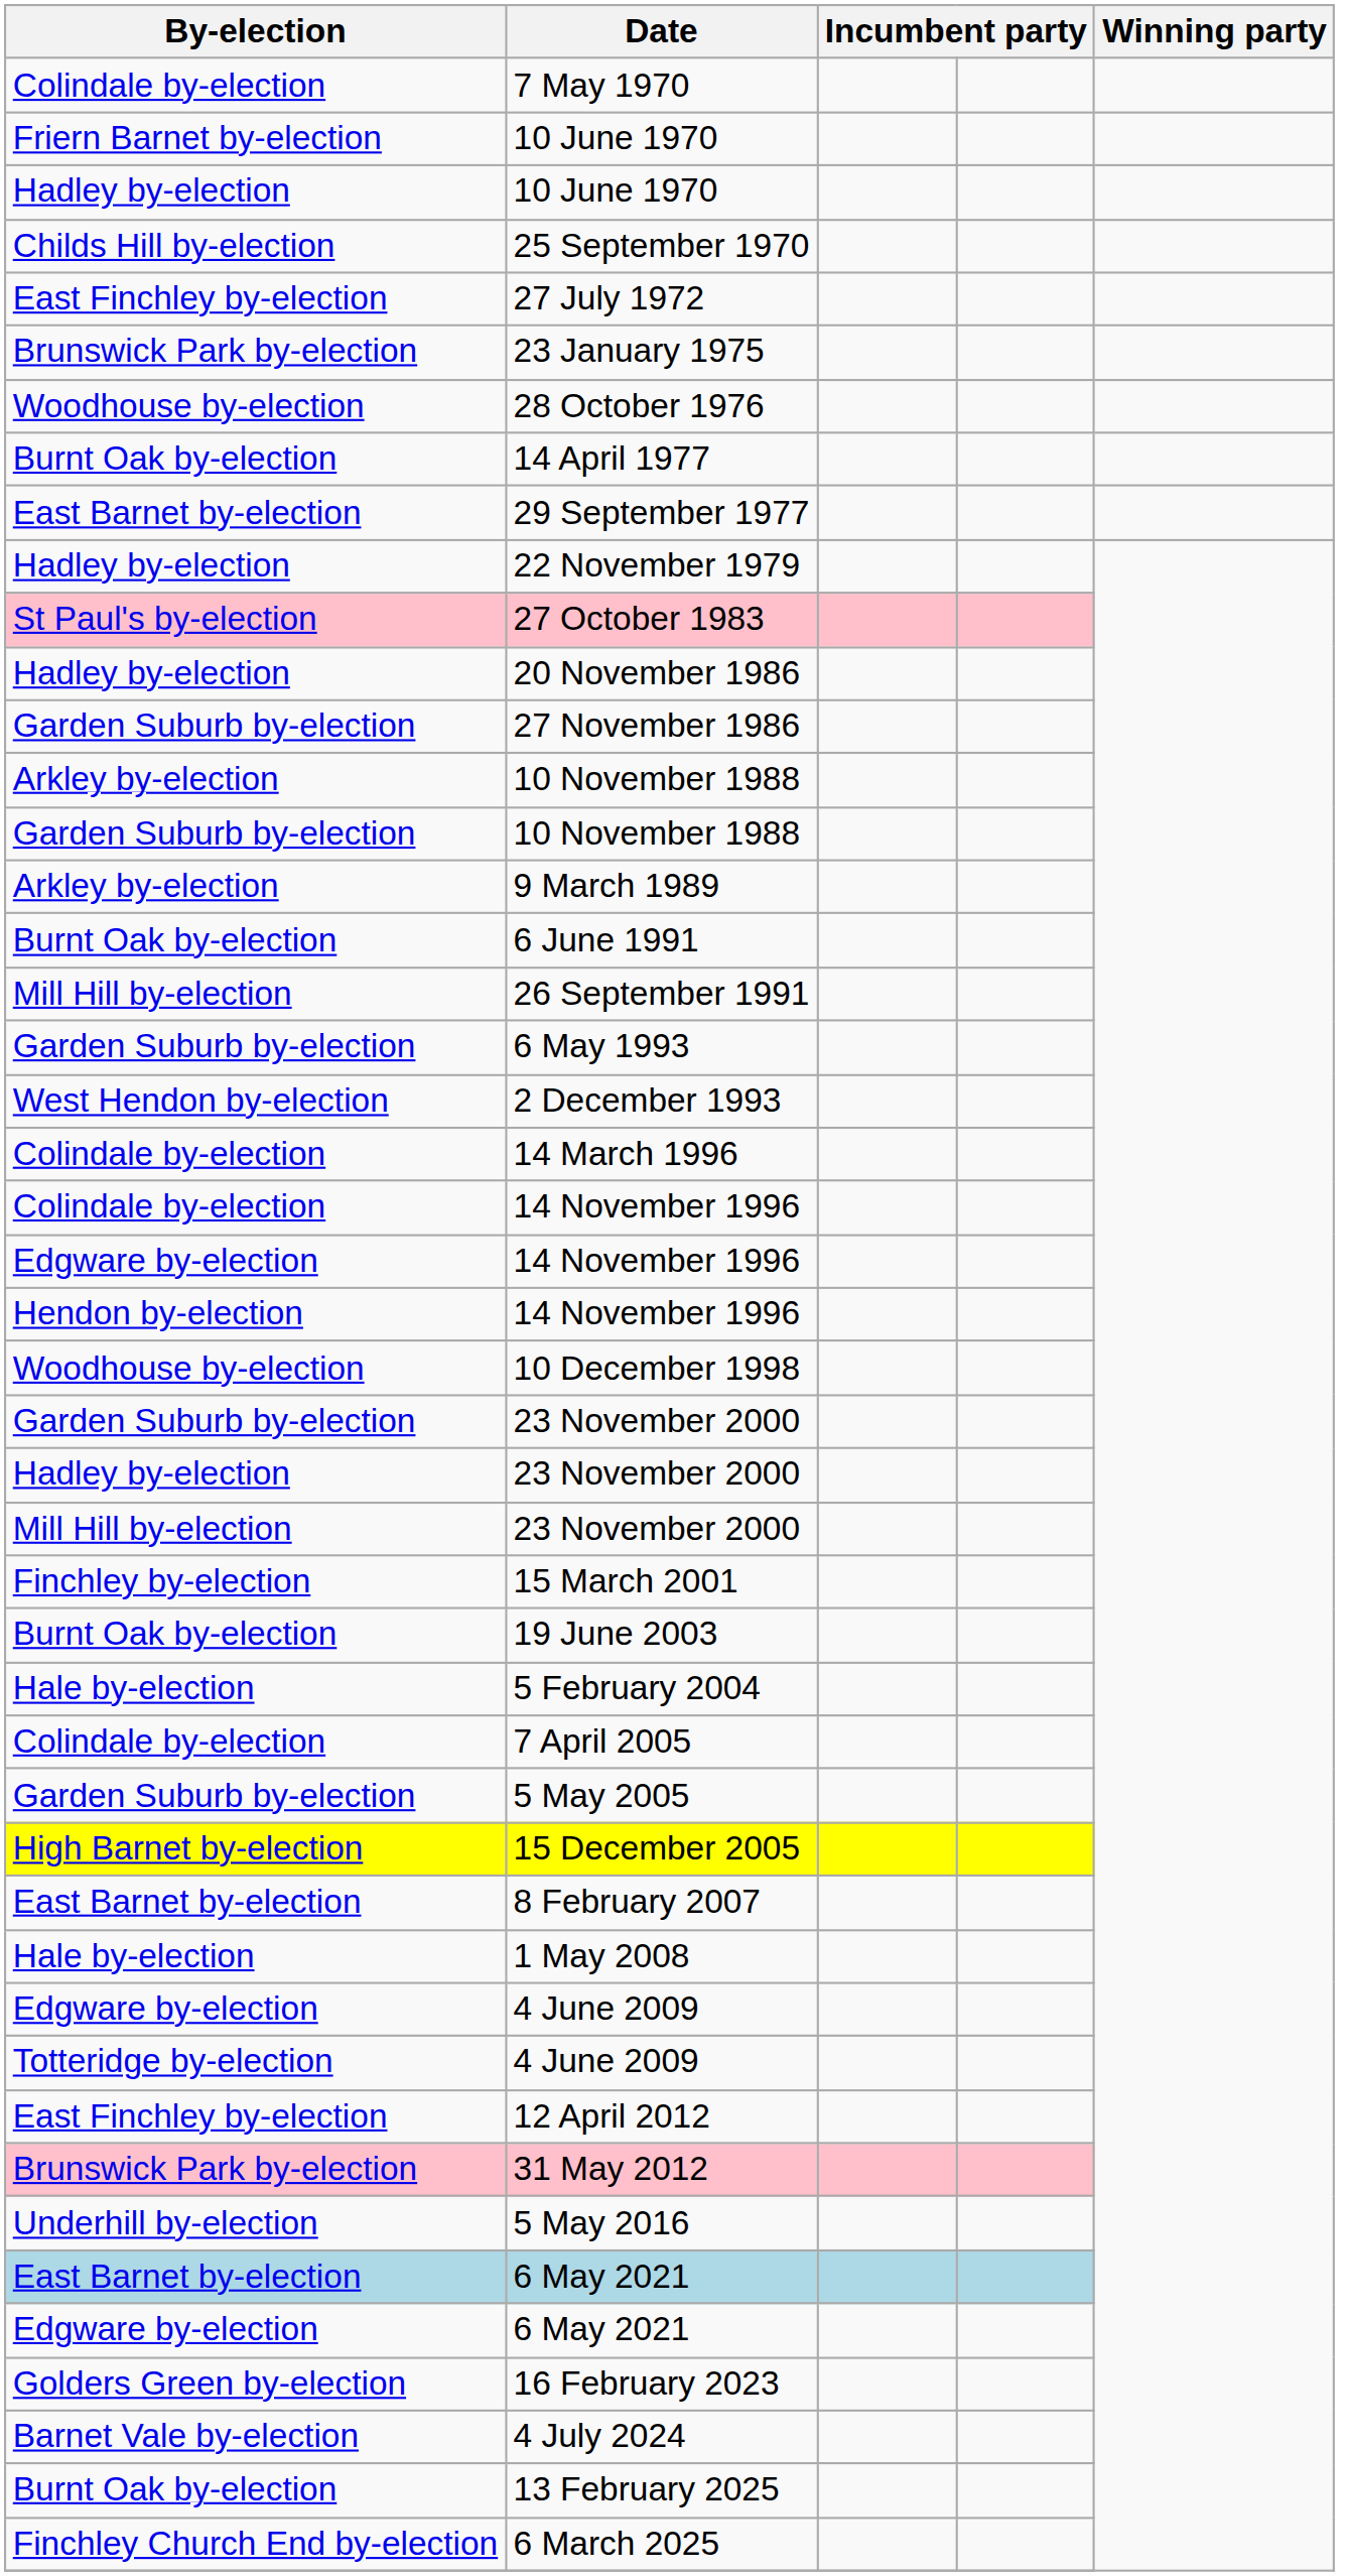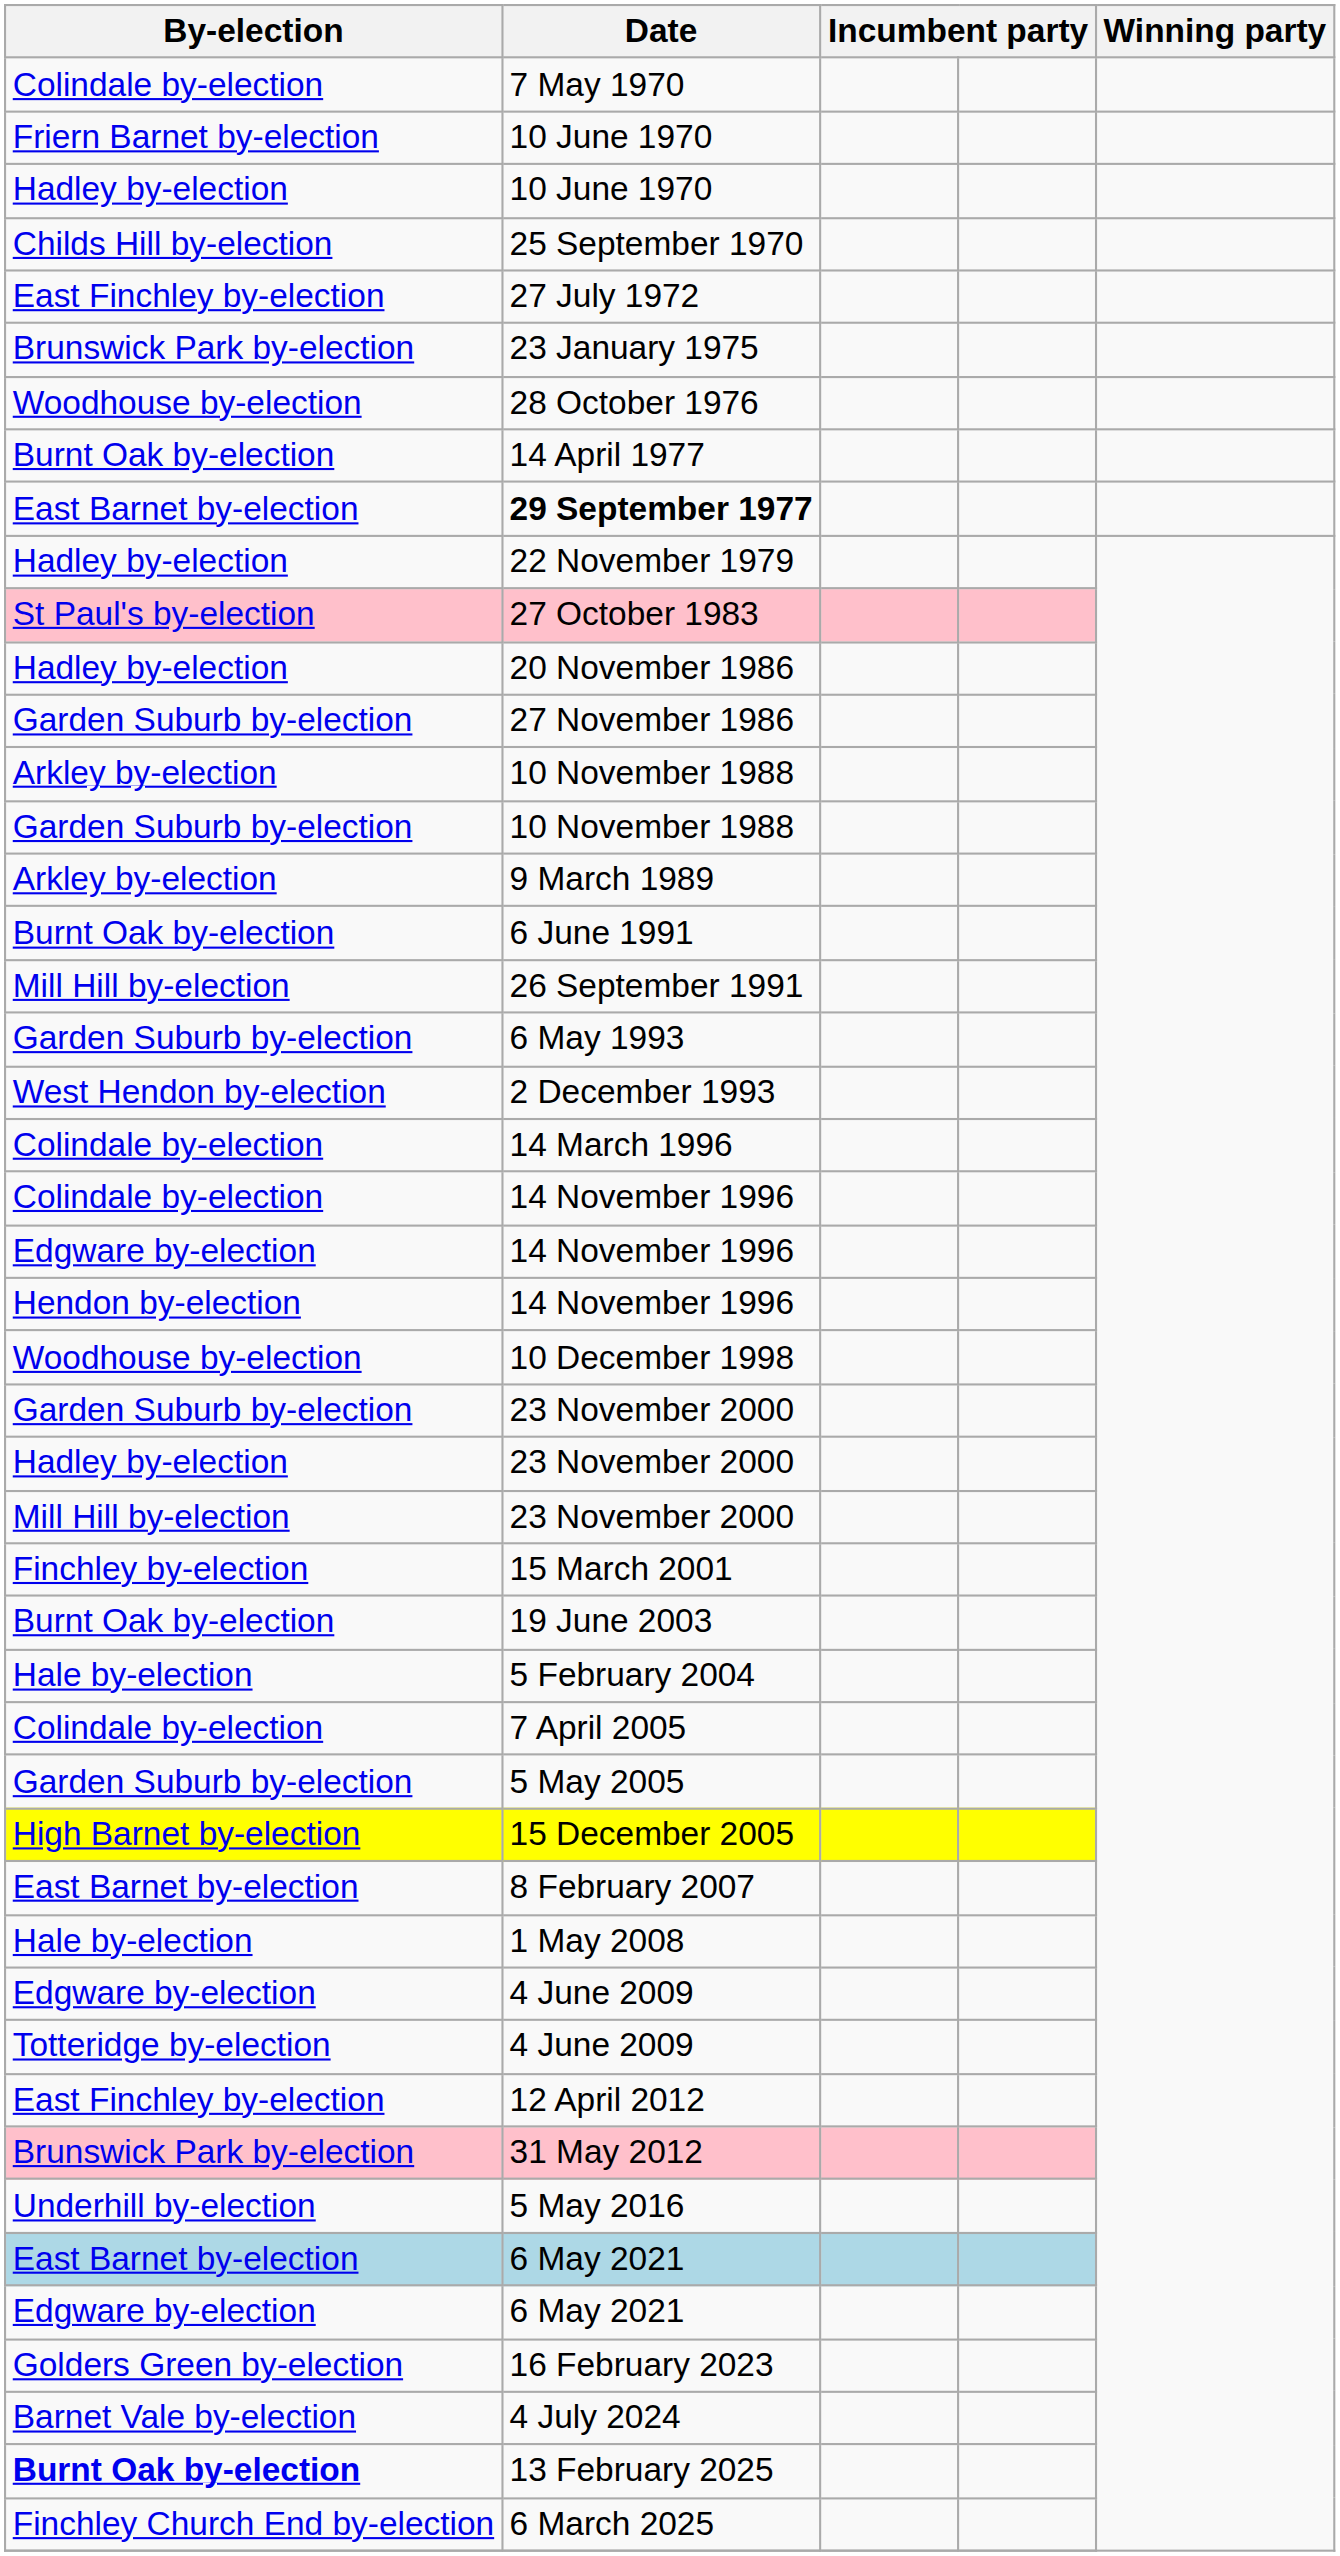29 September 1977 | Date: normal -> bold
13 February 2025 | By-election: normal -> bold
